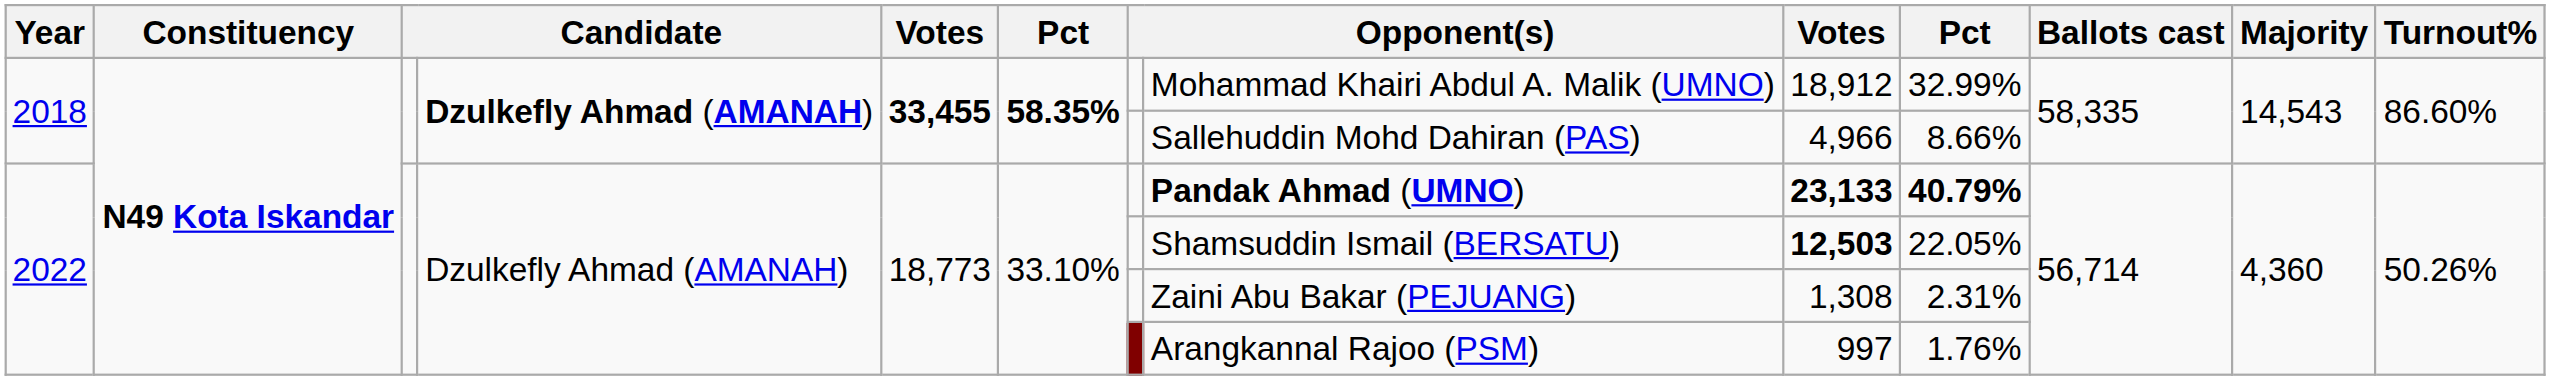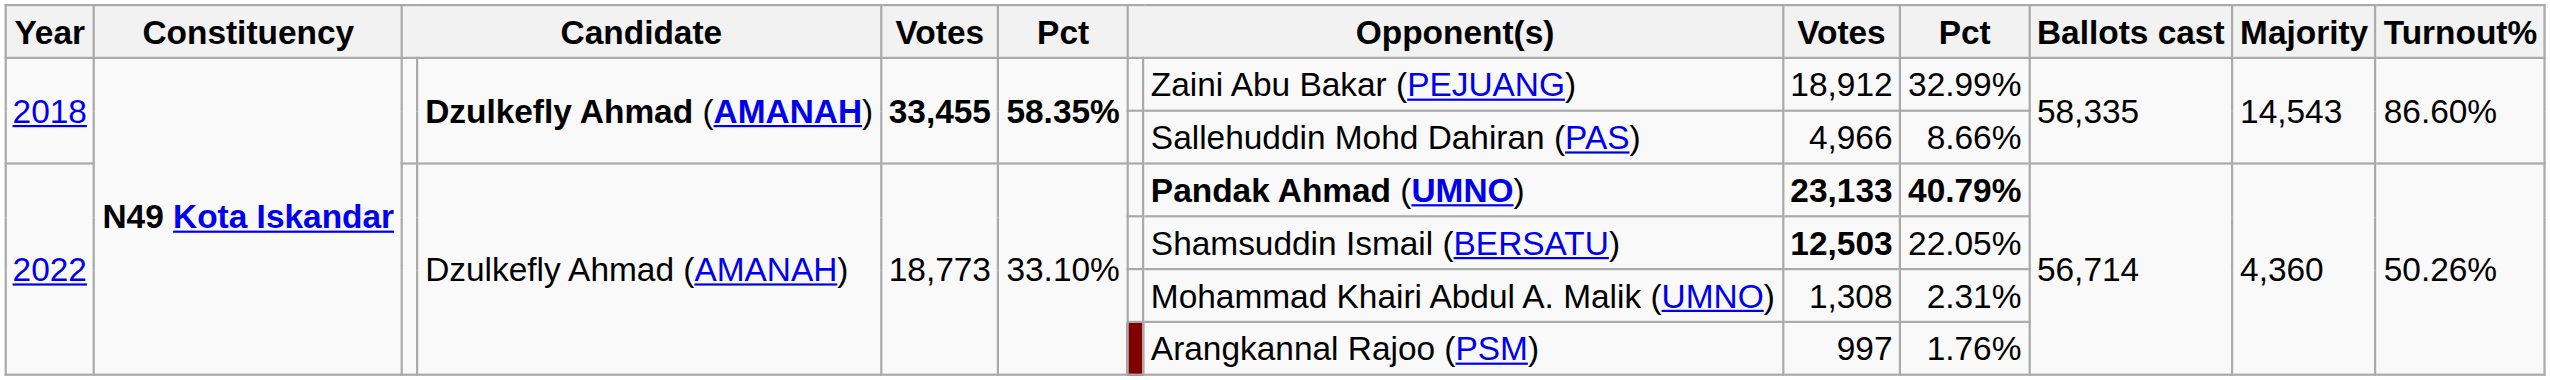row 2 | column 8: Mohammad Khairi Abdul A. Malik (UMNO) -> Zaini Abu Bakar (PEJUANG)
row 6 | column 8: Zaini Abu Bakar (PEJUANG) -> Mohammad Khairi Abdul A. Malik (UMNO)
